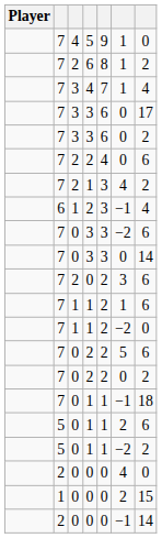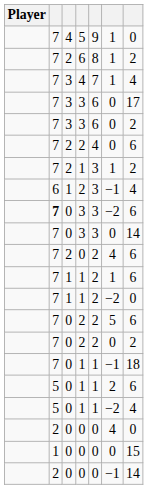row 8 | column 6: 4 -> 1
row 10 | column 2: normal -> bold
row 12 | column 6: 3 -> 4
row 19 | column 7: 2 -> 4
row 21 | column 6: 2 -> 0
